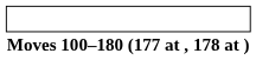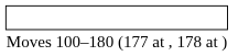row 1 | column 1: bold -> normal
